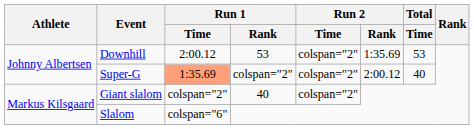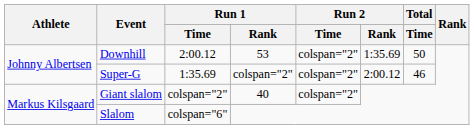Downhill | Total / Time: 53 -> 50
Super-G | Run 1 / Time: lightsalmon background -> no background
Super-G | Total / Time: 40 -> 46
